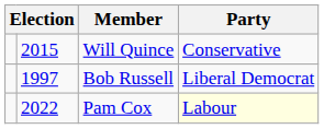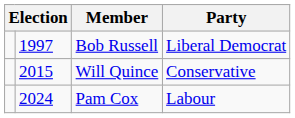rows swapped: Bob Russell <-> Will Quince
Pam Cox | column 2: 2022 -> 2024
Pam Cox | Party: lightyellow background -> no background
